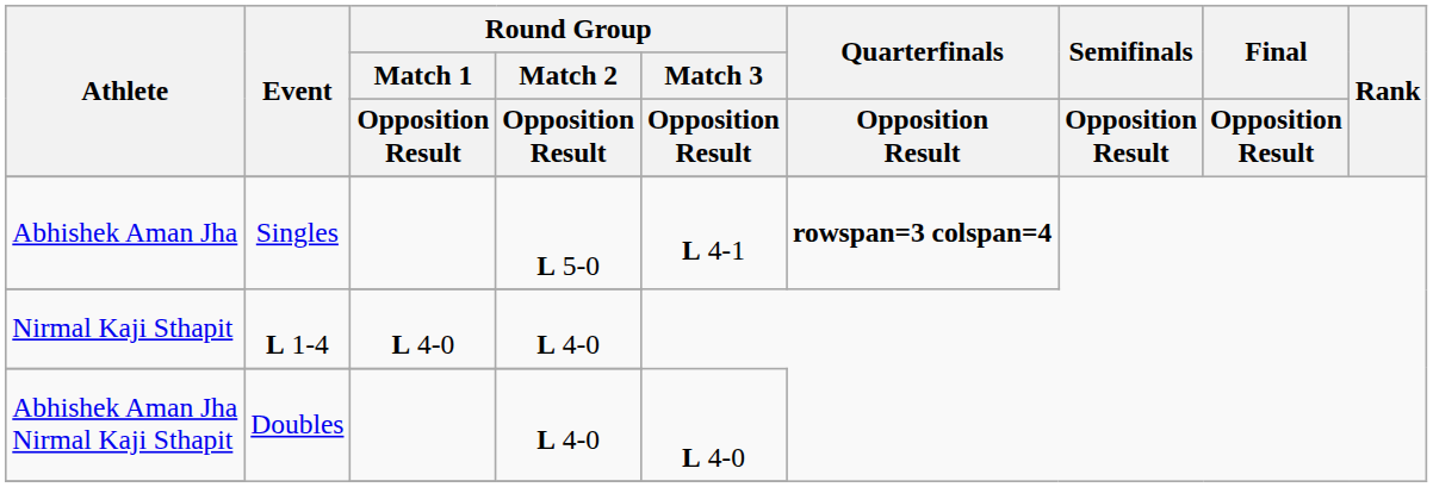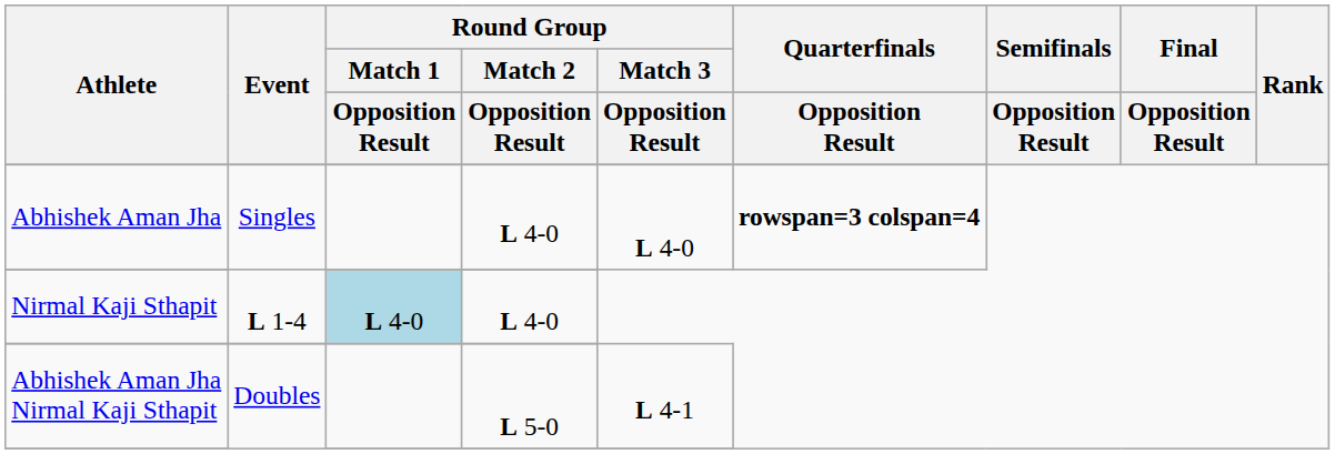Abhishek Aman Jha | Round Group / Match 2 / Opposition Result: L 5-0 -> L 4-0
Abhishek Aman Jha | Round Group / Match 3 / Opposition Result: L 4-1 -> L 4-0
Nirmal Kaji Sthapit | Round Group / Match 1 / Opposition Result: no background -> lightblue background
Abhishek Aman Jha Nirmal Kaji Sthapit | Round Group / Match 2 / Opposition Result: L 4-0 -> L 5-0
Abhishek Aman Jha Nirmal Kaji Sthapit | Round Group / Match 3 / Opposition Result: L 4-0 -> L 4-1
